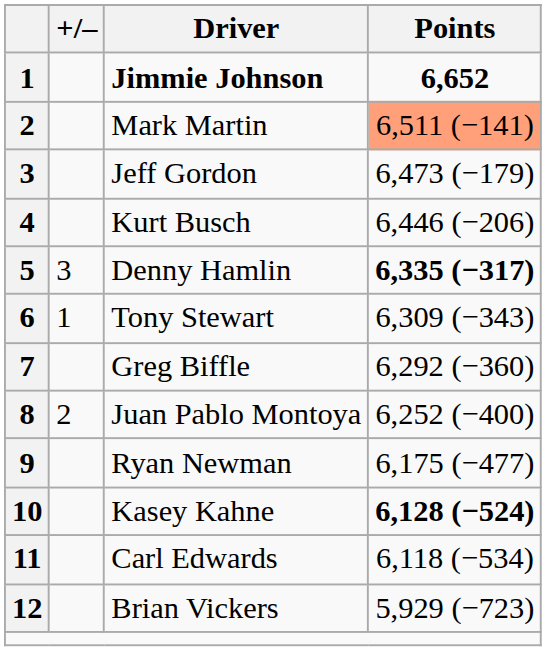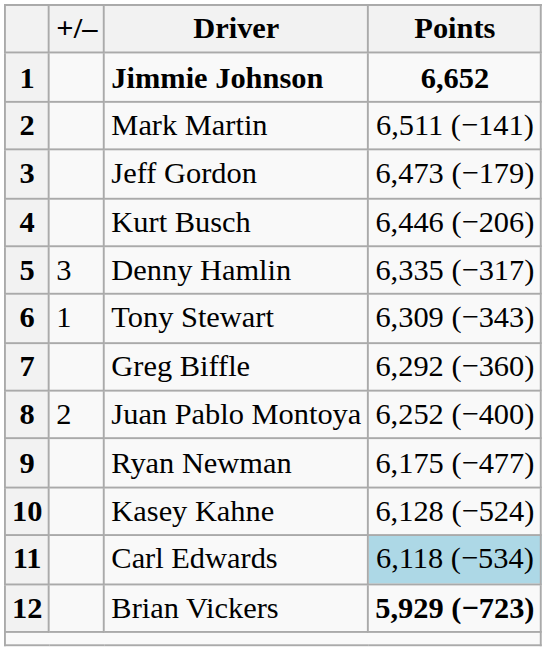Mark Martin | Points: lightsalmon background -> no background
Denny Hamlin | Points: bold -> normal
Kasey Kahne | Points: bold -> normal
Carl Edwards | Points: no background -> lightblue background
Brian Vickers | Points: normal -> bold
